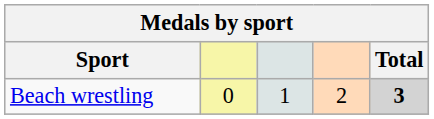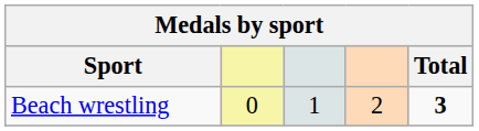Beach wrestling | Total: lightgrey background -> no background
